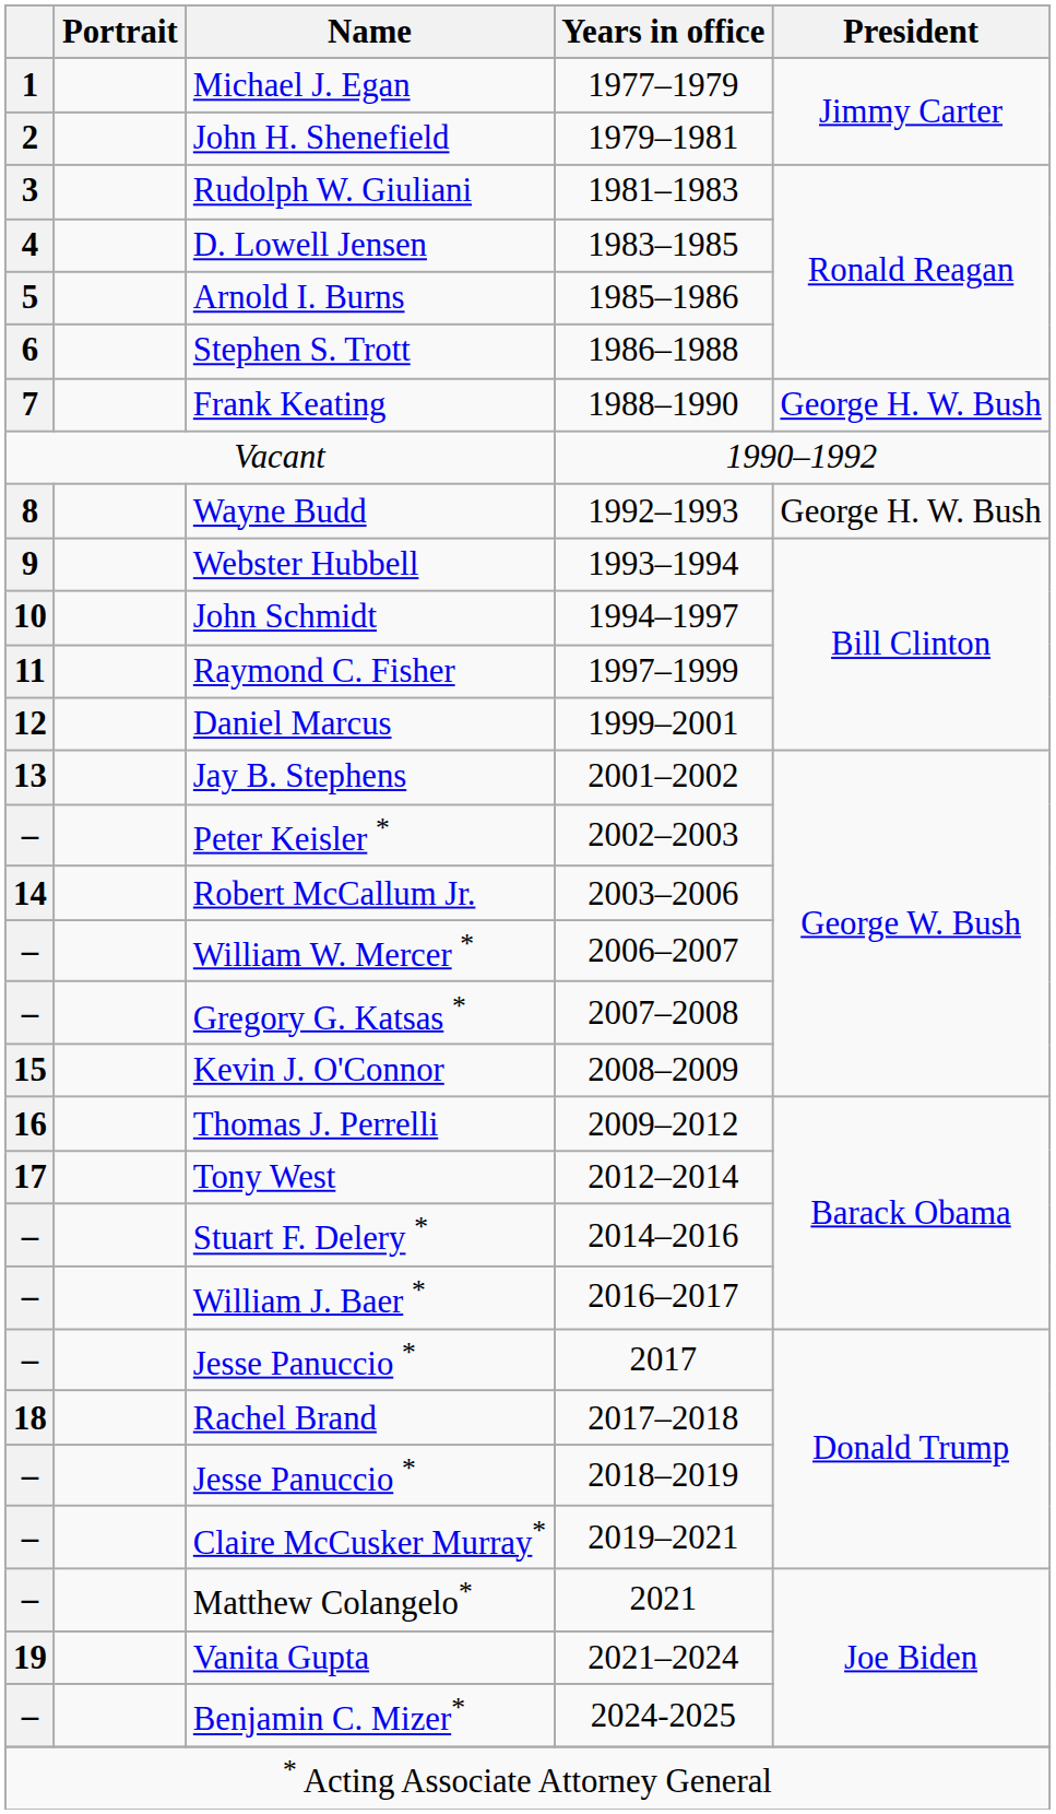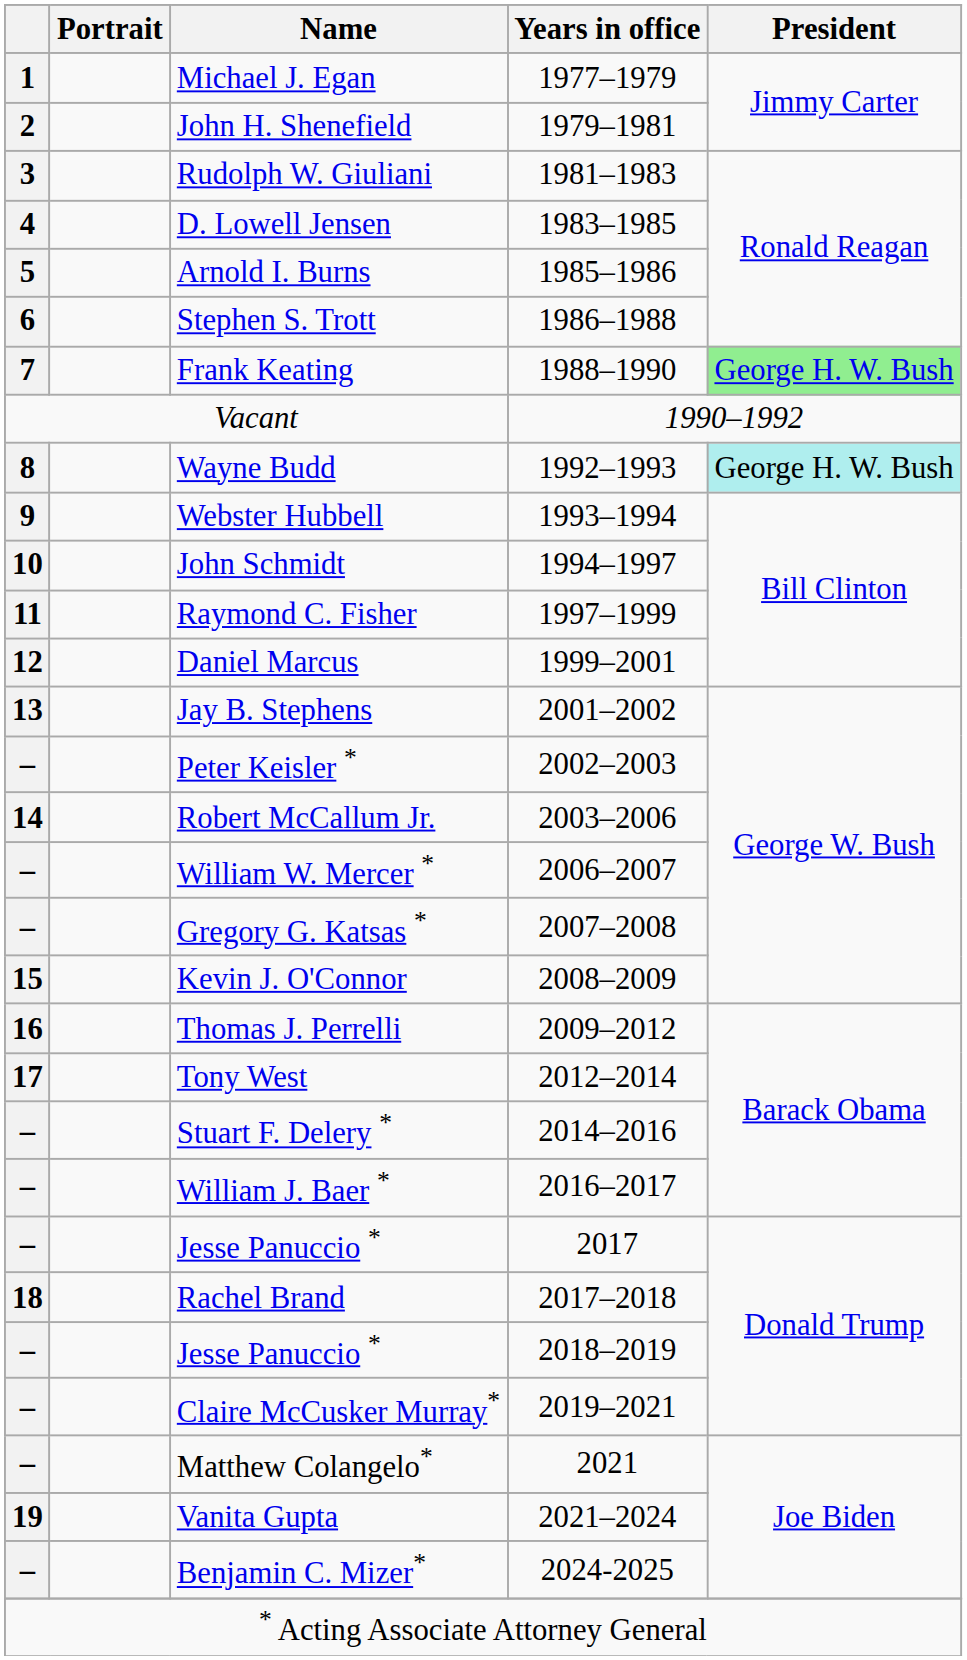Frank Keating | President: no background -> lightgreen background
Wayne Budd | President: no background -> paleturquoise background
